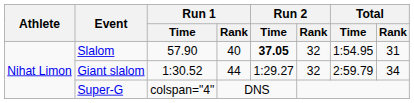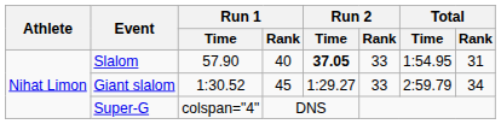Slalom | Run 2 / Rank: 32 -> 33
Giant slalom | Run 1 / Rank: 44 -> 45
Giant slalom | Run 2 / Rank: 32 -> 33
